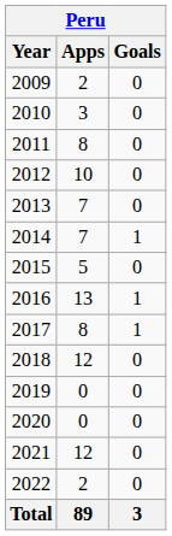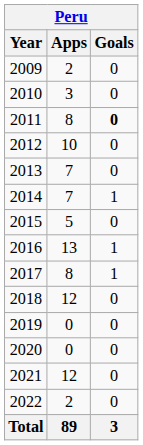2011 | Goals: normal -> bold
